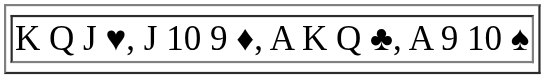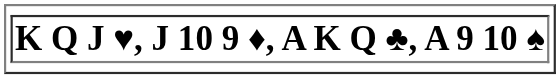row 1 | column 1: normal -> bold
